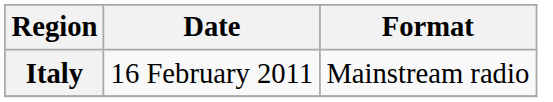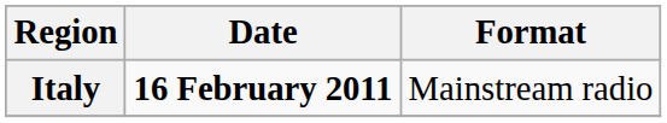Italy | Date: normal -> bold
